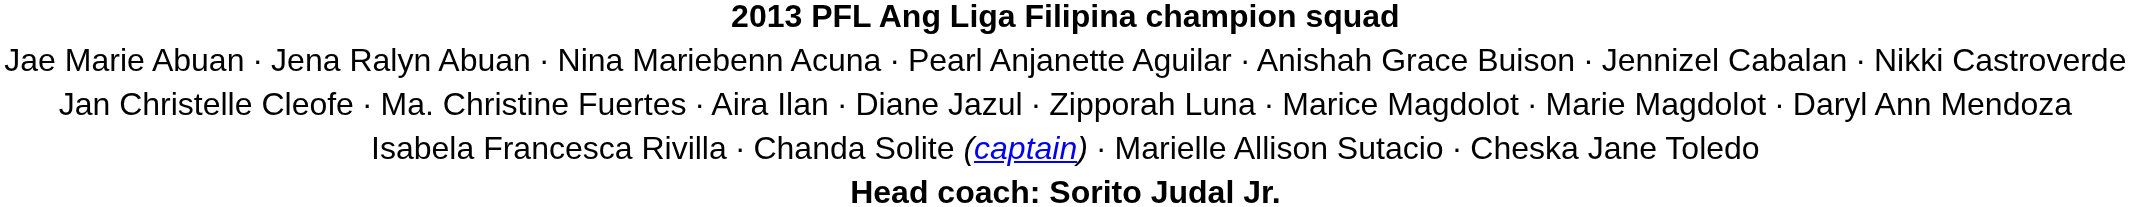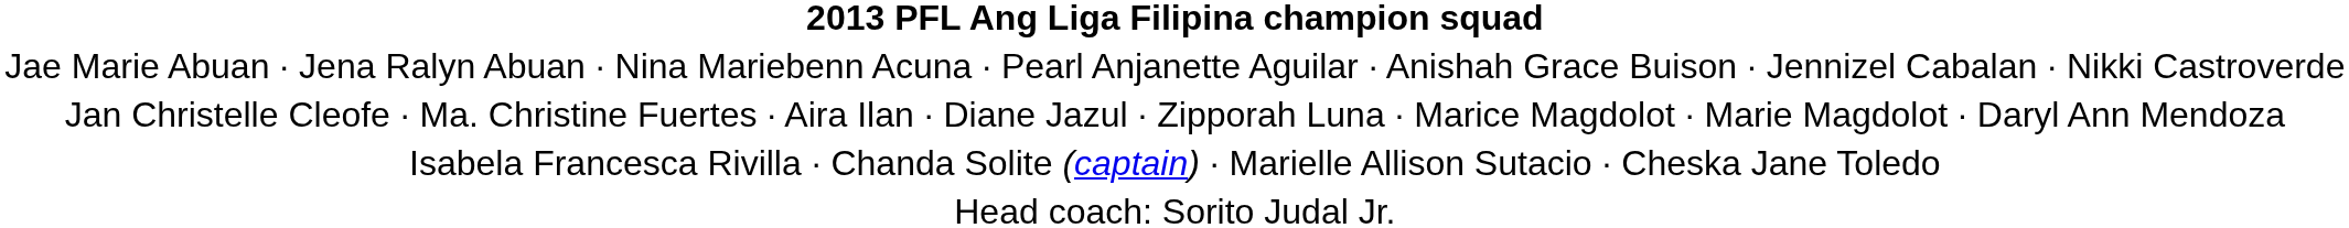row 5 | column 1: bold -> normal
